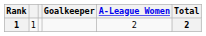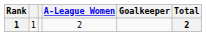columns swapped: Goalkeeper <-> A-League Women
